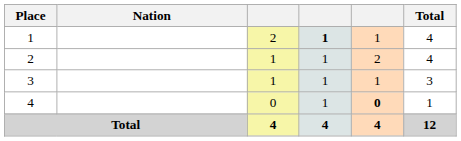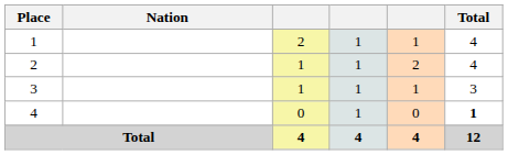row 2 | column 4: bold -> normal
row 5 | column 5: bold -> normal
row 5 | Total: normal -> bold
